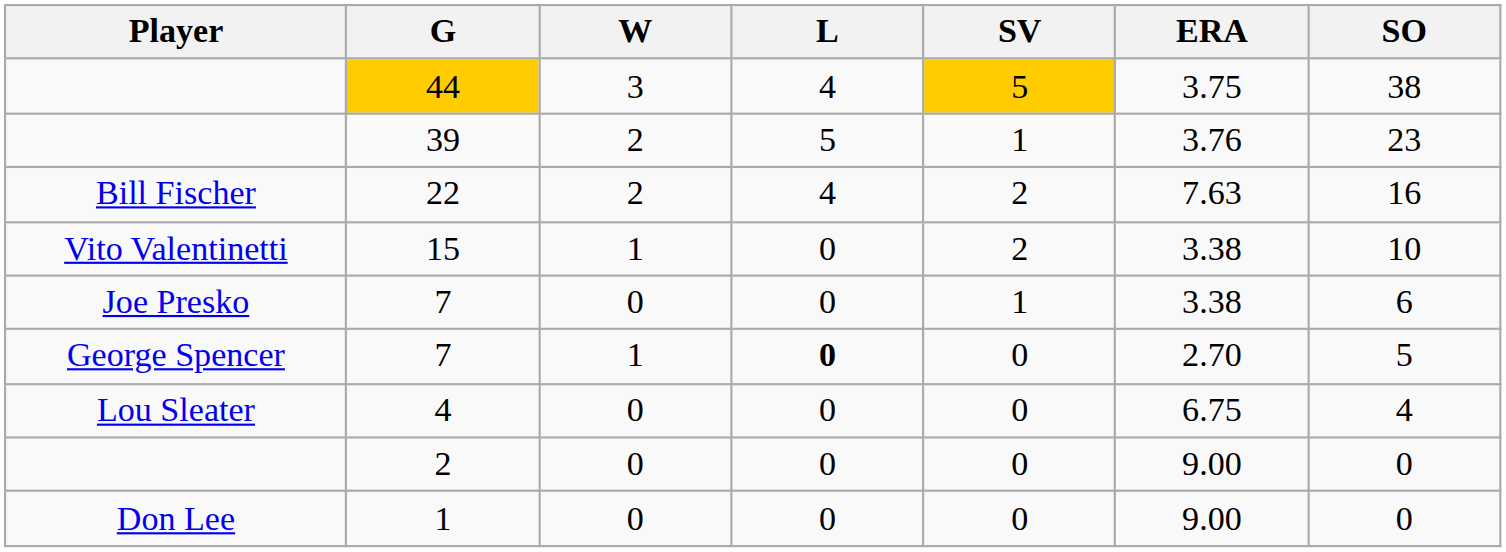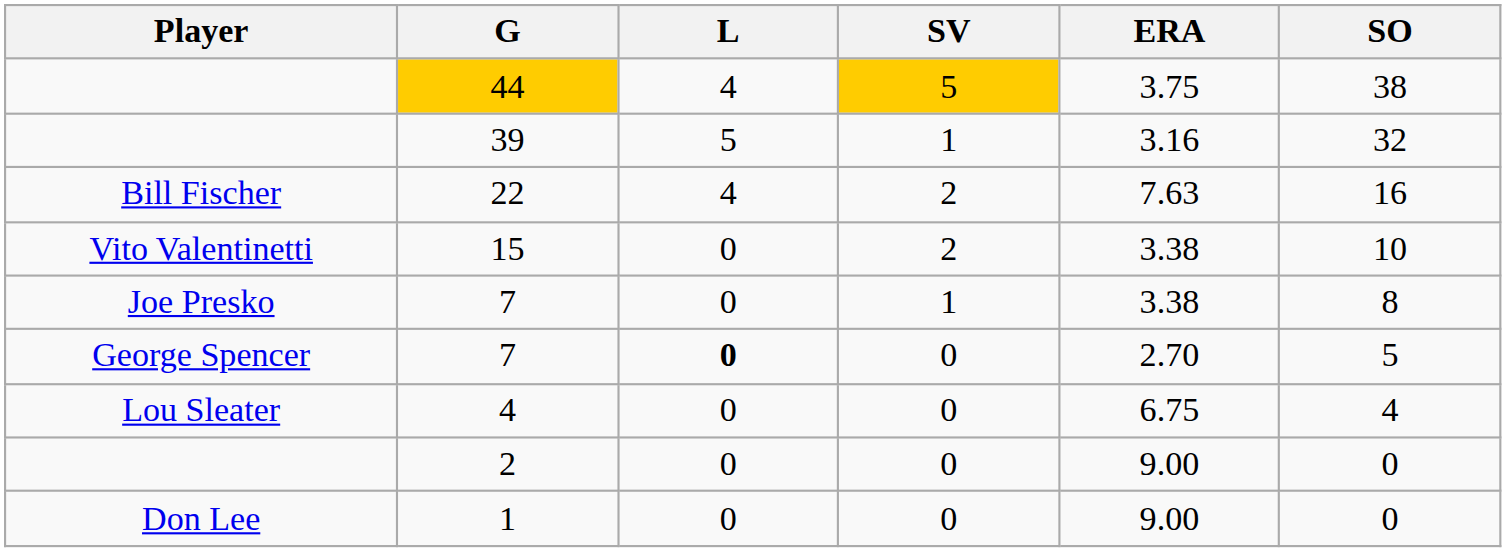- column: W | 3 | 2 | 2 | 1 | 0 | 1 | 0 | 0 | 0
39 | ERA: 3.76 -> 3.16
39 | SO: 23 -> 32
Joe Presko / 7 | SO: 6 -> 8
